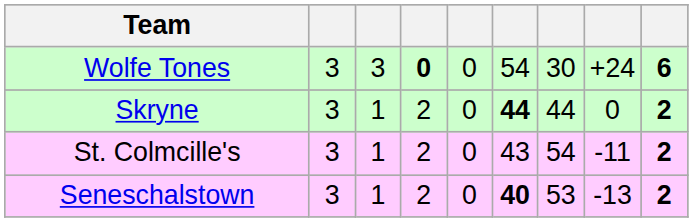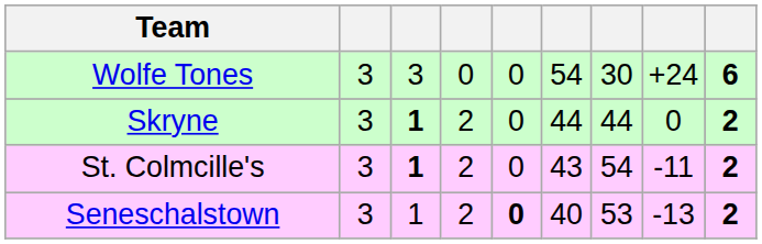Wolfe Tones | column 4: bold -> normal
Skryne | column 3: normal -> bold
Skryne | column 6: bold -> normal
St. Colmcille's | column 3: normal -> bold
Seneschalstown | column 5: normal -> bold
Seneschalstown | column 6: bold -> normal
